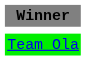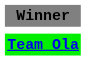Team Ola | column 1: normal -> bold
